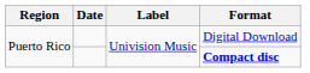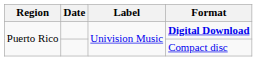Digital Download | Format: normal -> bold
Compact disc | Format: bold -> normal
